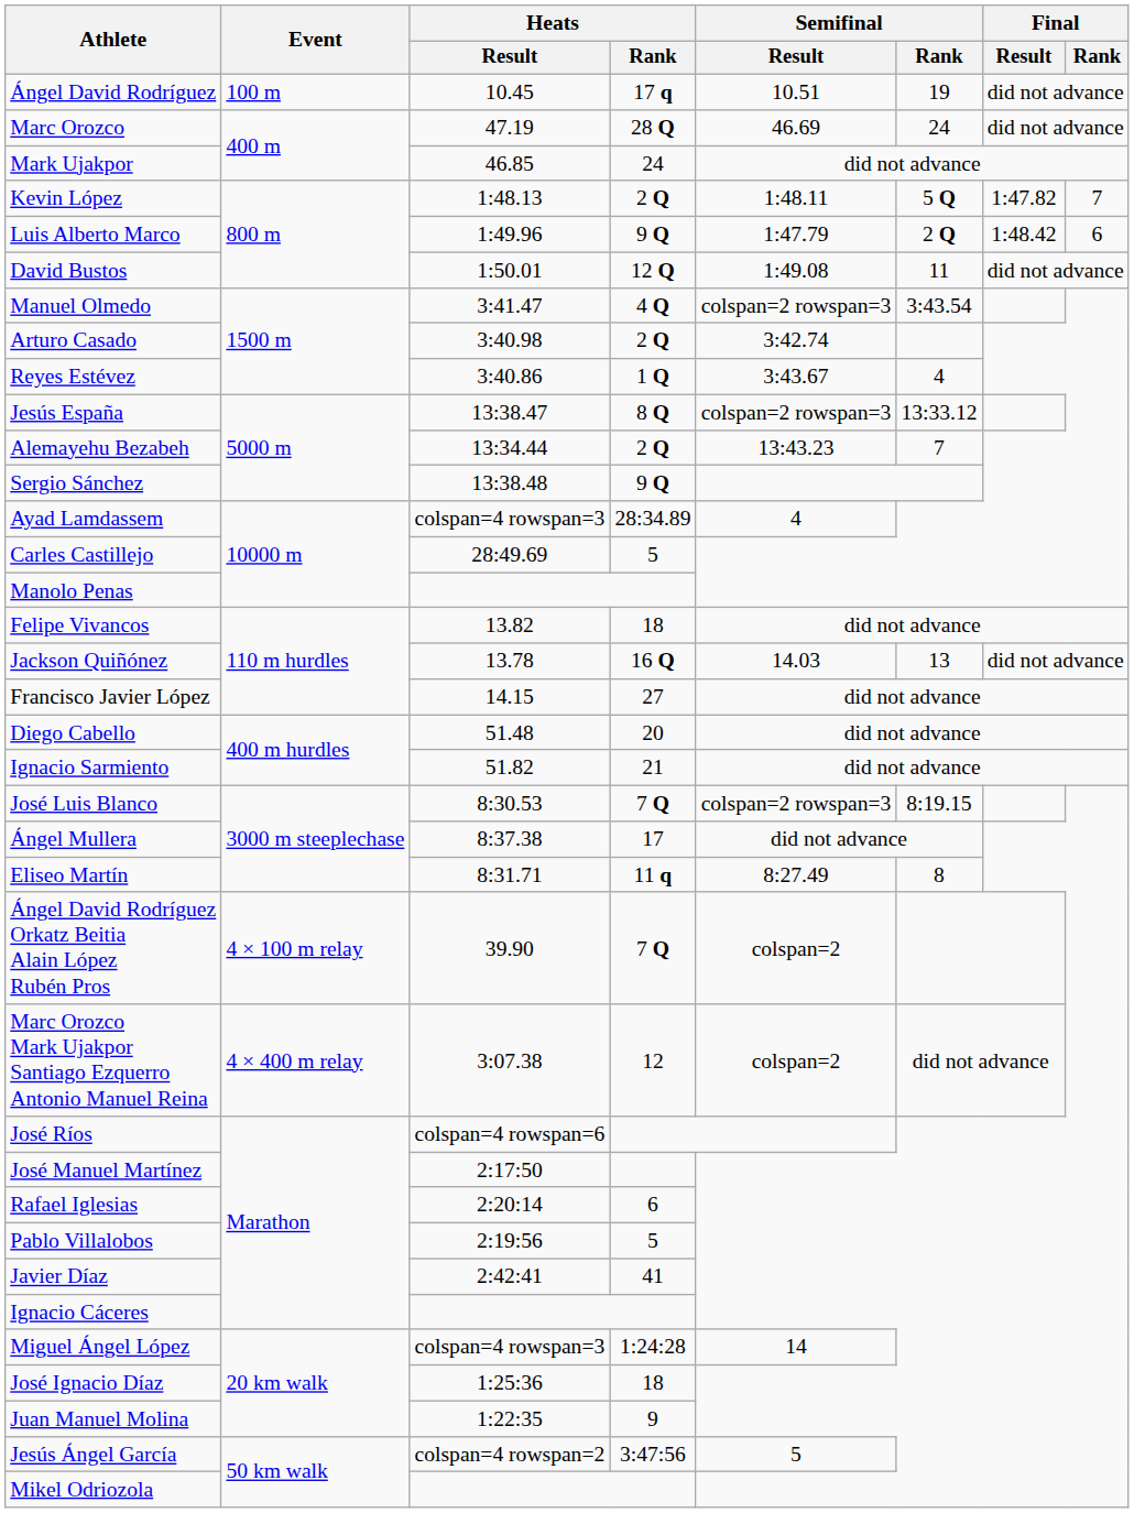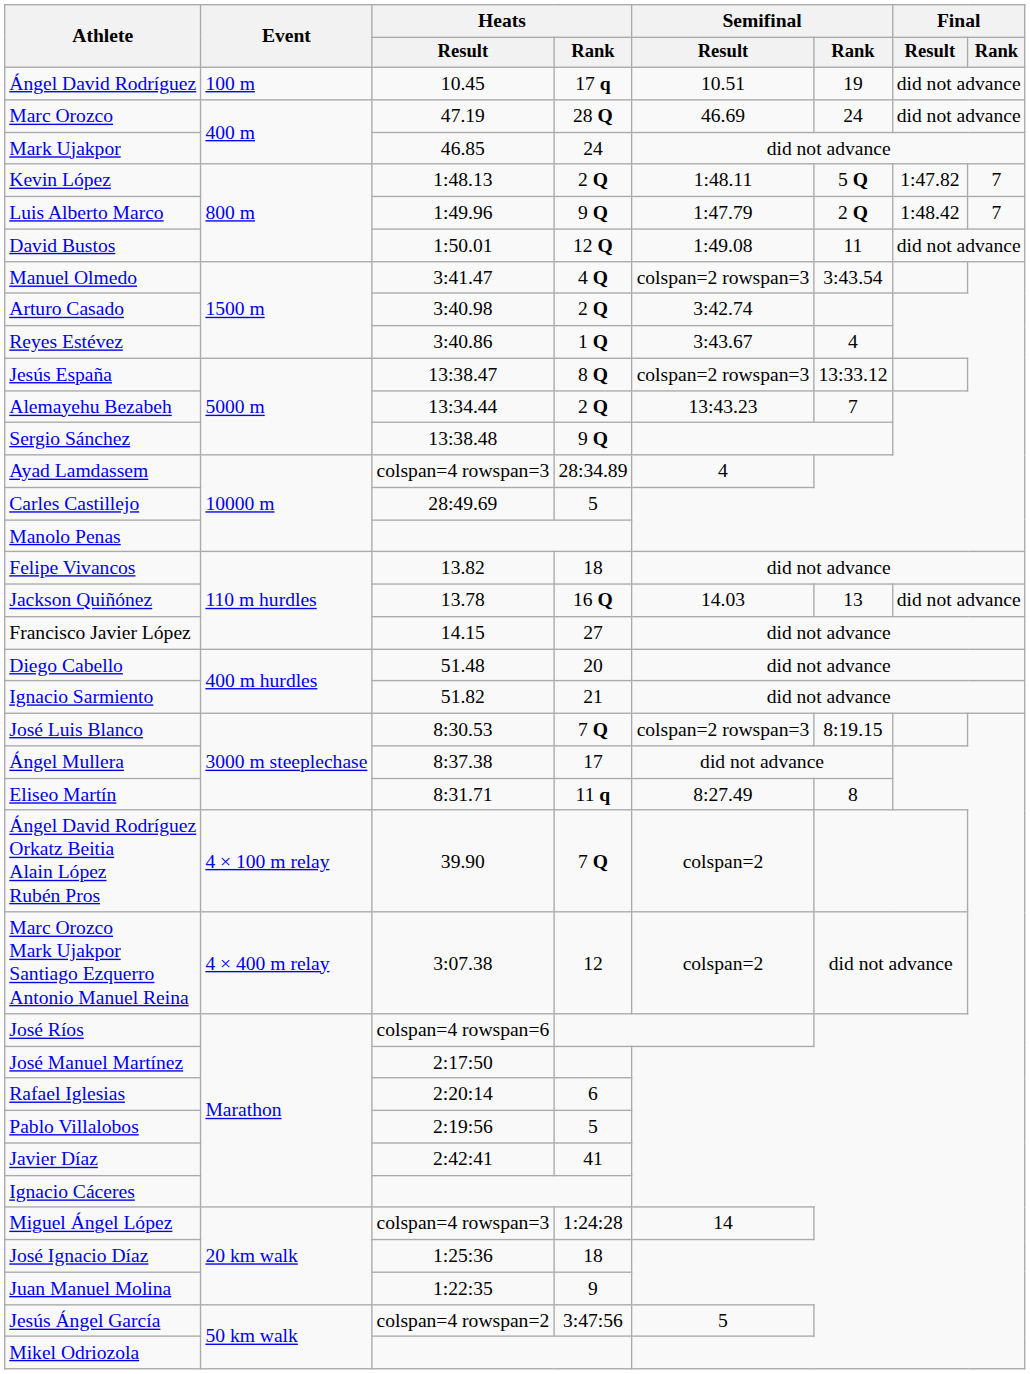Luis Alberto Marco | Final / Rank: 6 -> 7
